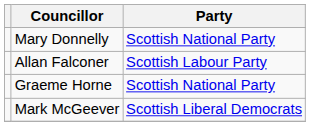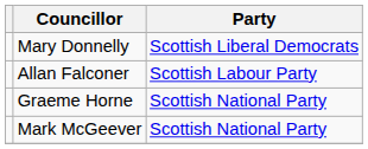Mary Donnelly | Party: Scottish National Party -> Scottish Liberal Democrats
Mark McGeever | Party: Scottish Liberal Democrats -> Scottish National Party
